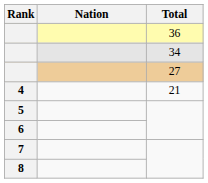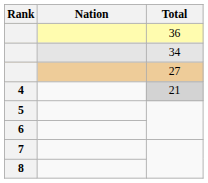4 | Total: no background -> lightgrey background
